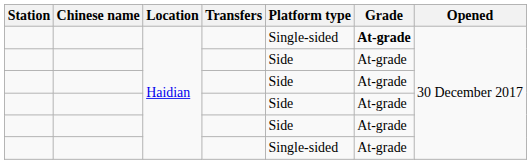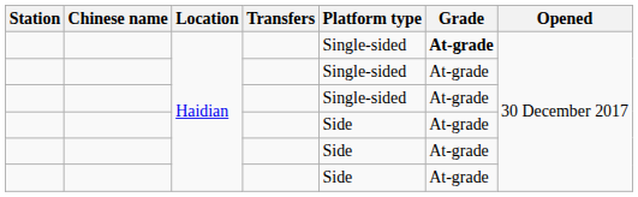row 3 | Platform type: Side -> Single-sided
row 4 | Platform type: Side -> Single-sided
row 7 | Platform type: Single-sided -> Side
